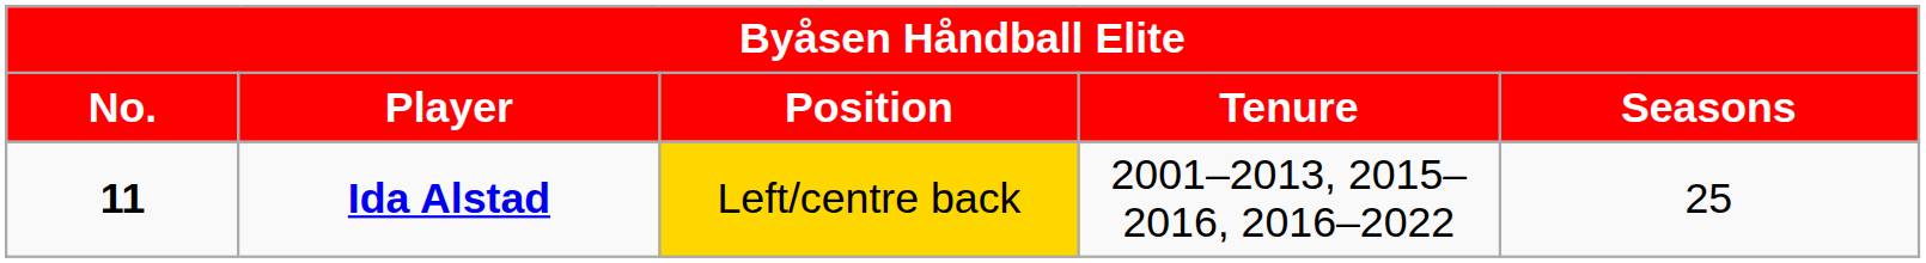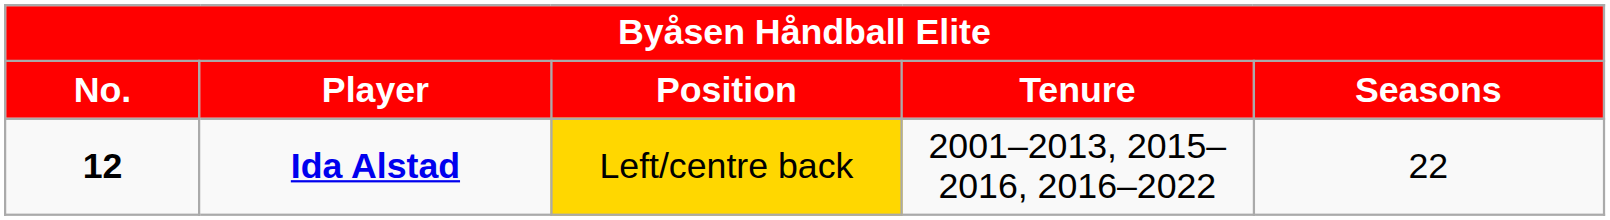Ida Alstad | No.: 11 -> 12
Ida Alstad | Seasons: 25 -> 22
